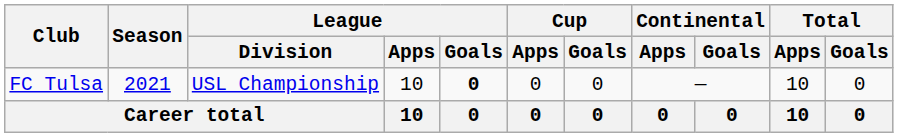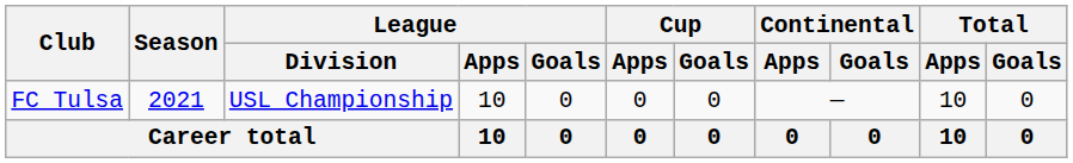FC Tulsa | League / Goals: bold -> normal
